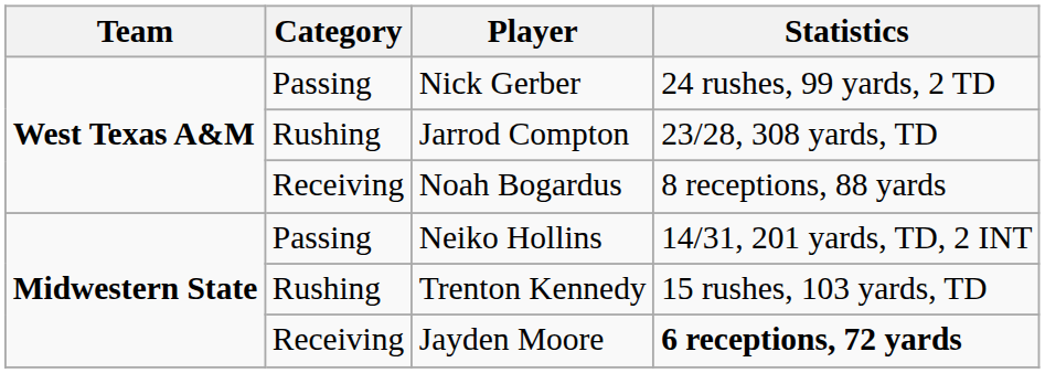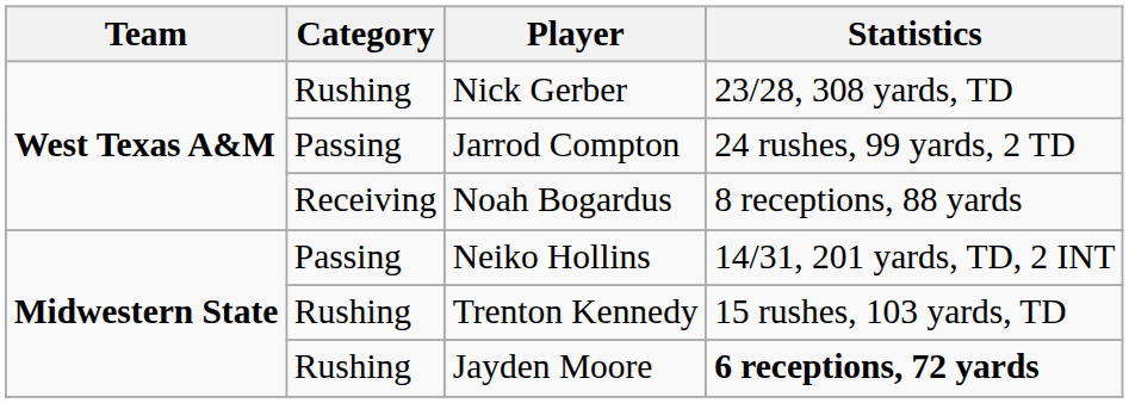Nick Gerber | Category: Passing -> Rushing
Nick Gerber | Statistics: 24 rushes, 99 yards, 2 TD -> 23/28, 308 yards, TD
Jarrod Compton | Category: Rushing -> Passing
Jarrod Compton | Statistics: 23/28, 308 yards, TD -> 24 rushes, 99 yards, 2 TD
Jayden Moore | Category: Receiving -> Rushing
